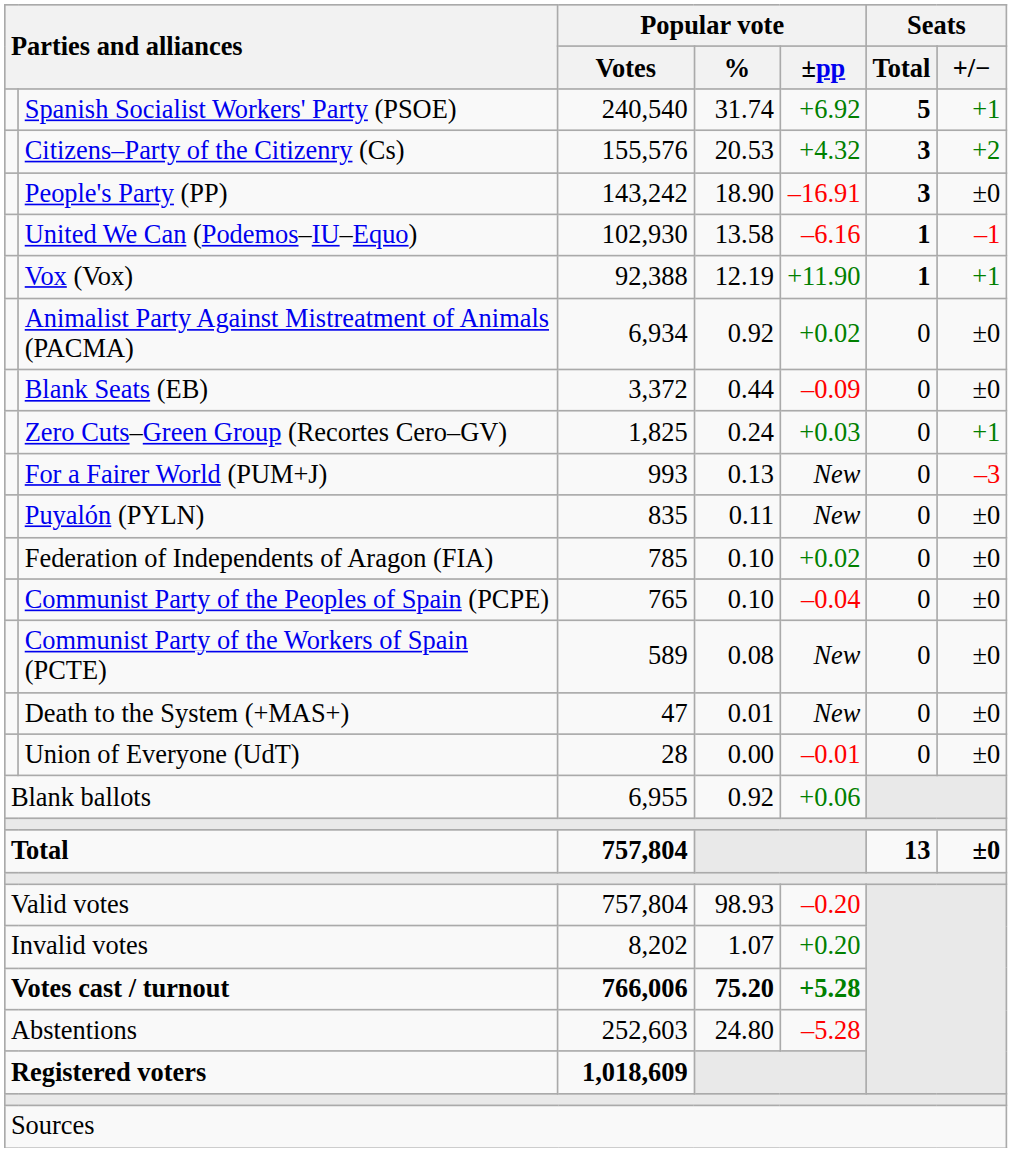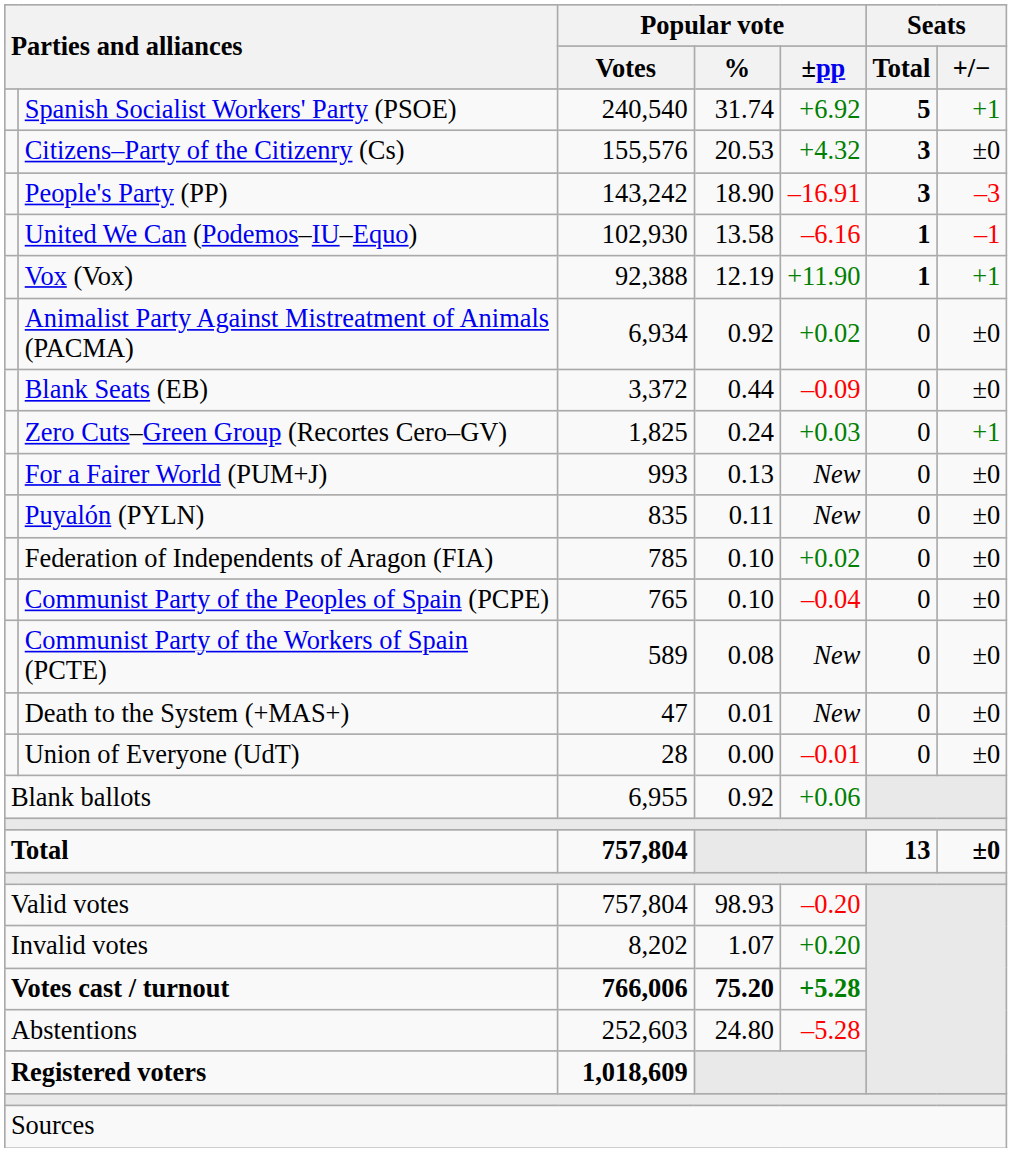Citizens–Party of the Citizenry (Cs) | Seats / +/−: +2 -> ±0
People's Party (PP) | Seats / +/−: ±0 -> –3
For a Fairer World (PUM+J) | Seats / +/−: –3 -> ±0
